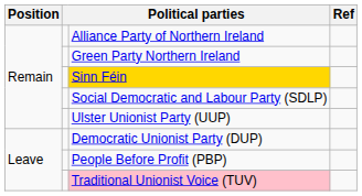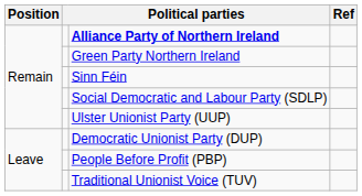Alliance Party of Northern Ireland | column 3: normal -> bold
Sinn Féin | column 3: gold background -> no background
Traditional Unionist Voice (TUV) | column 3: pink background -> no background
